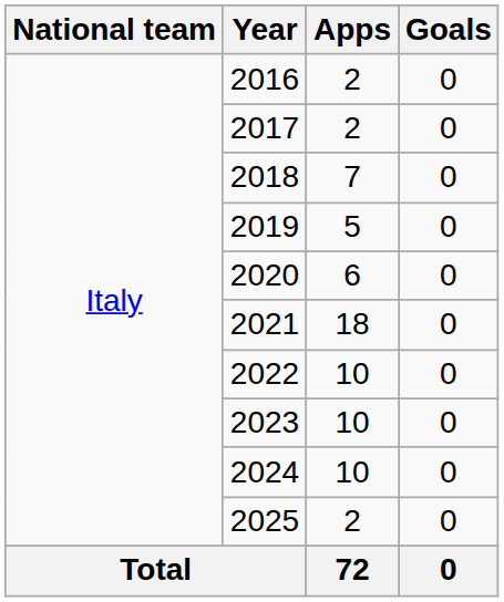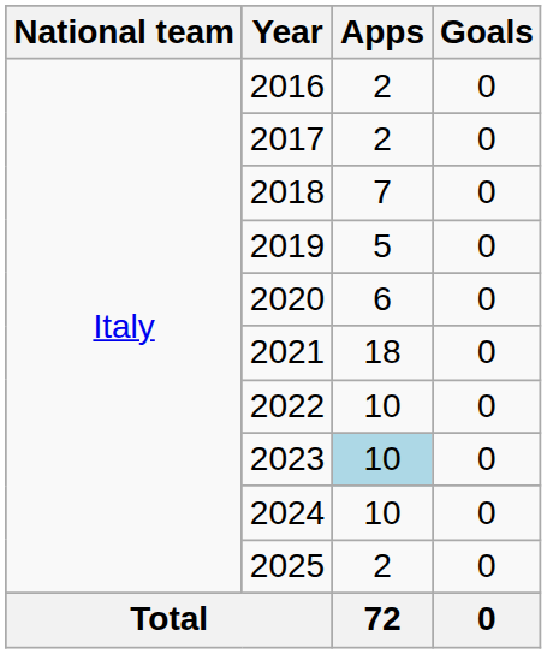2023 | Apps: no background -> lightblue background
